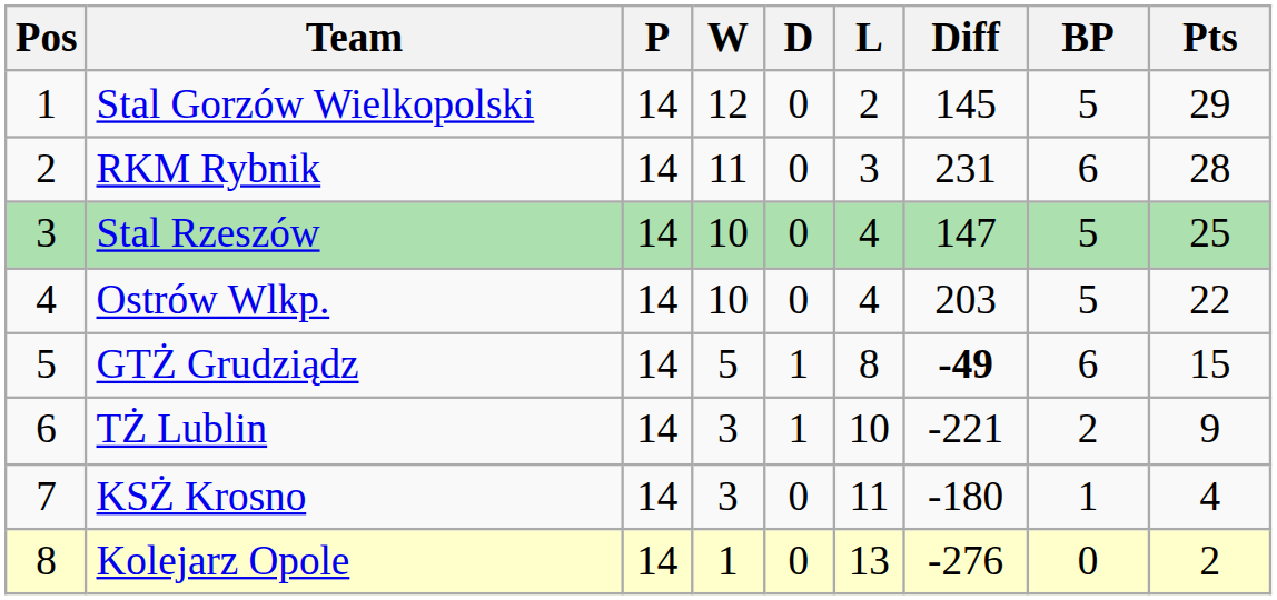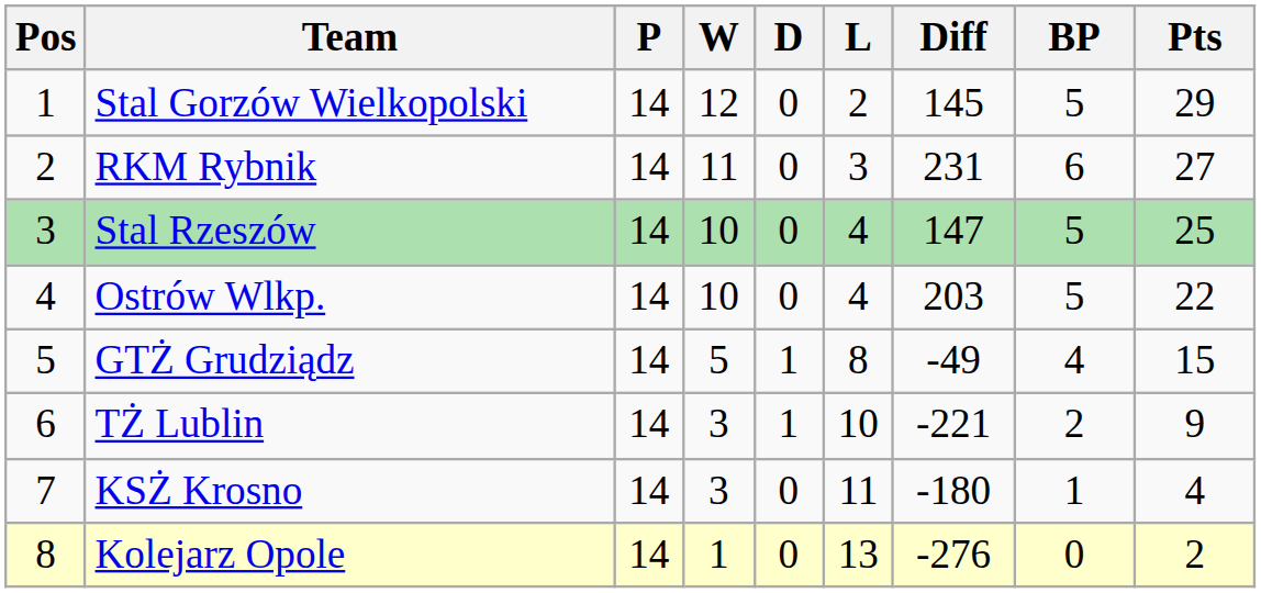RKM Rybnik | Pts: 28 -> 27
GTŻ Grudziądz | Diff: bold -> normal
GTŻ Grudziądz | BP: 6 -> 4
